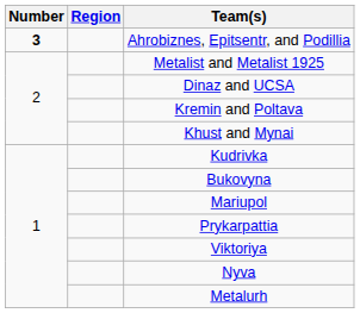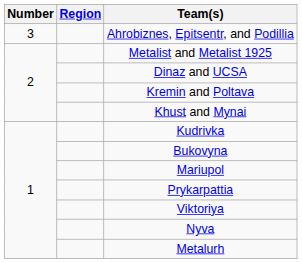Ahrobiznes, Epitsentr, and Podillia | Number: bold -> normal
